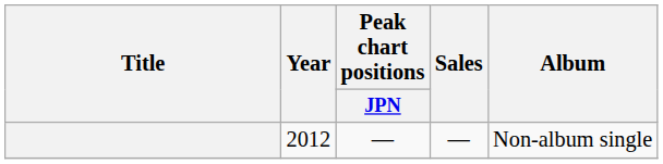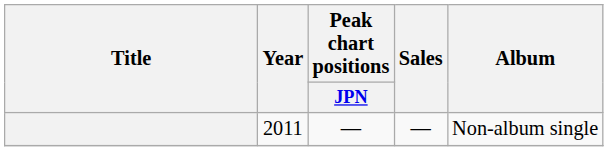row 3 | Year: 2012 -> 2011
